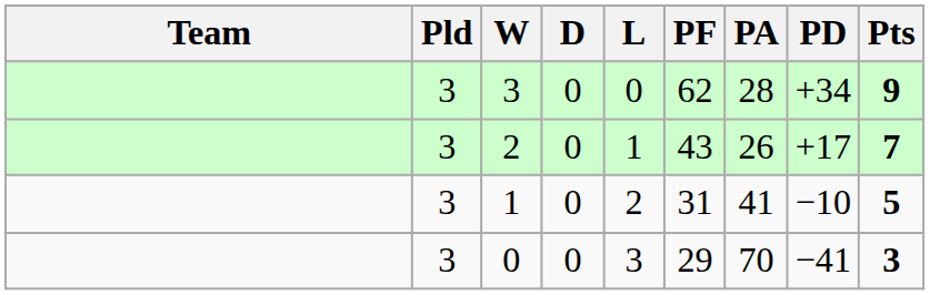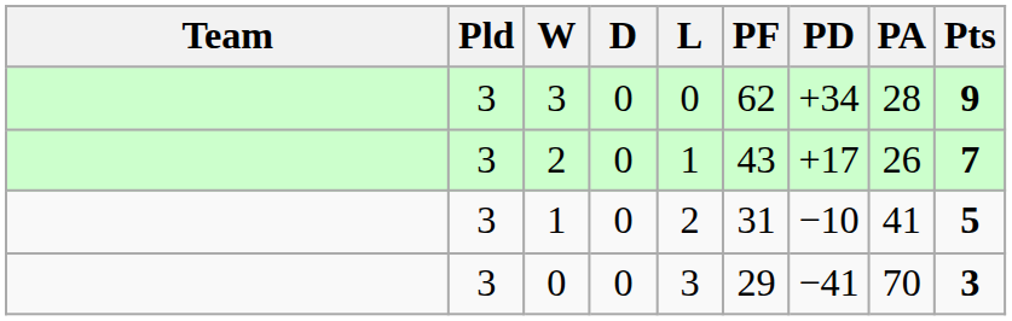columns swapped: PA <-> PD
